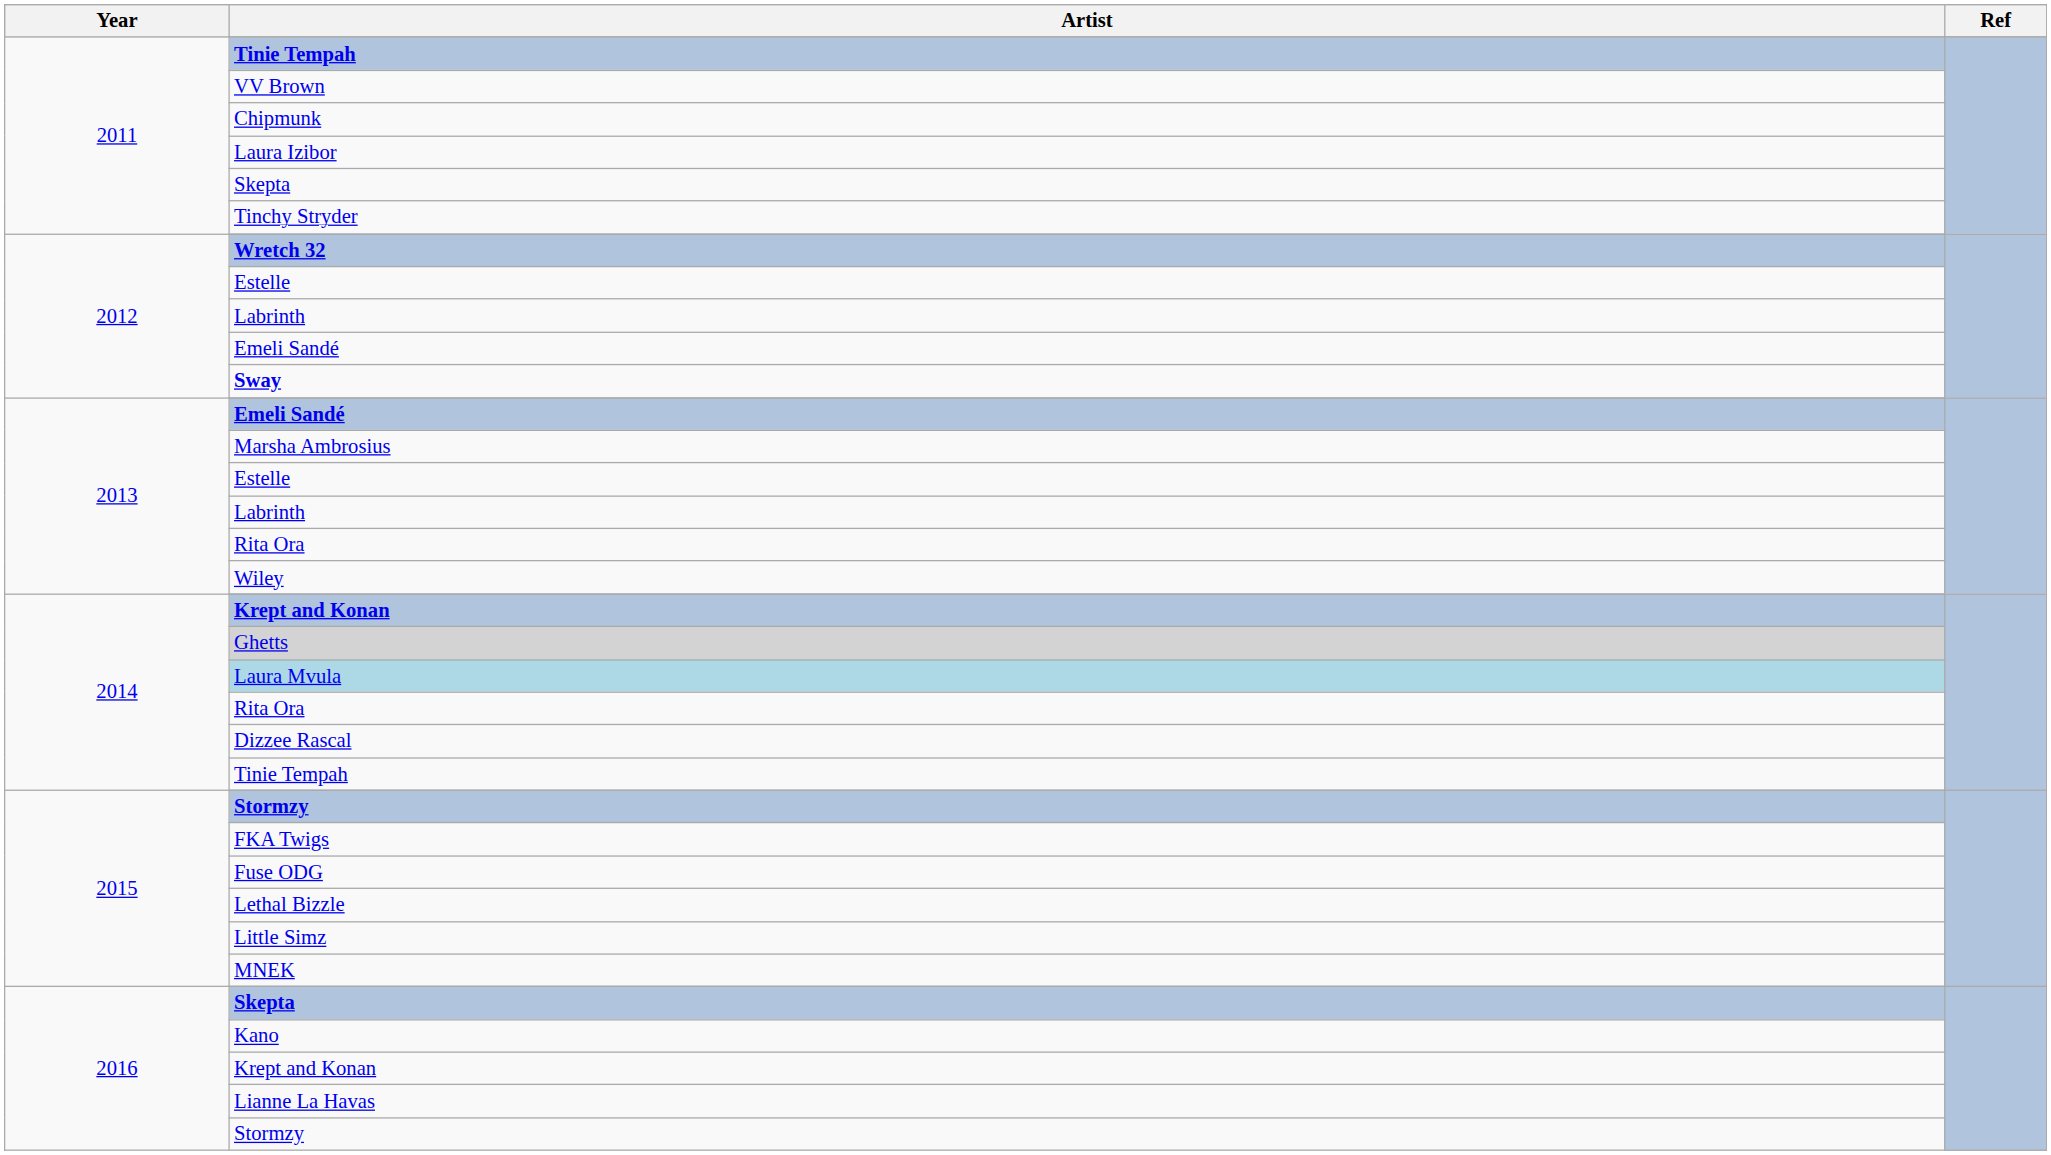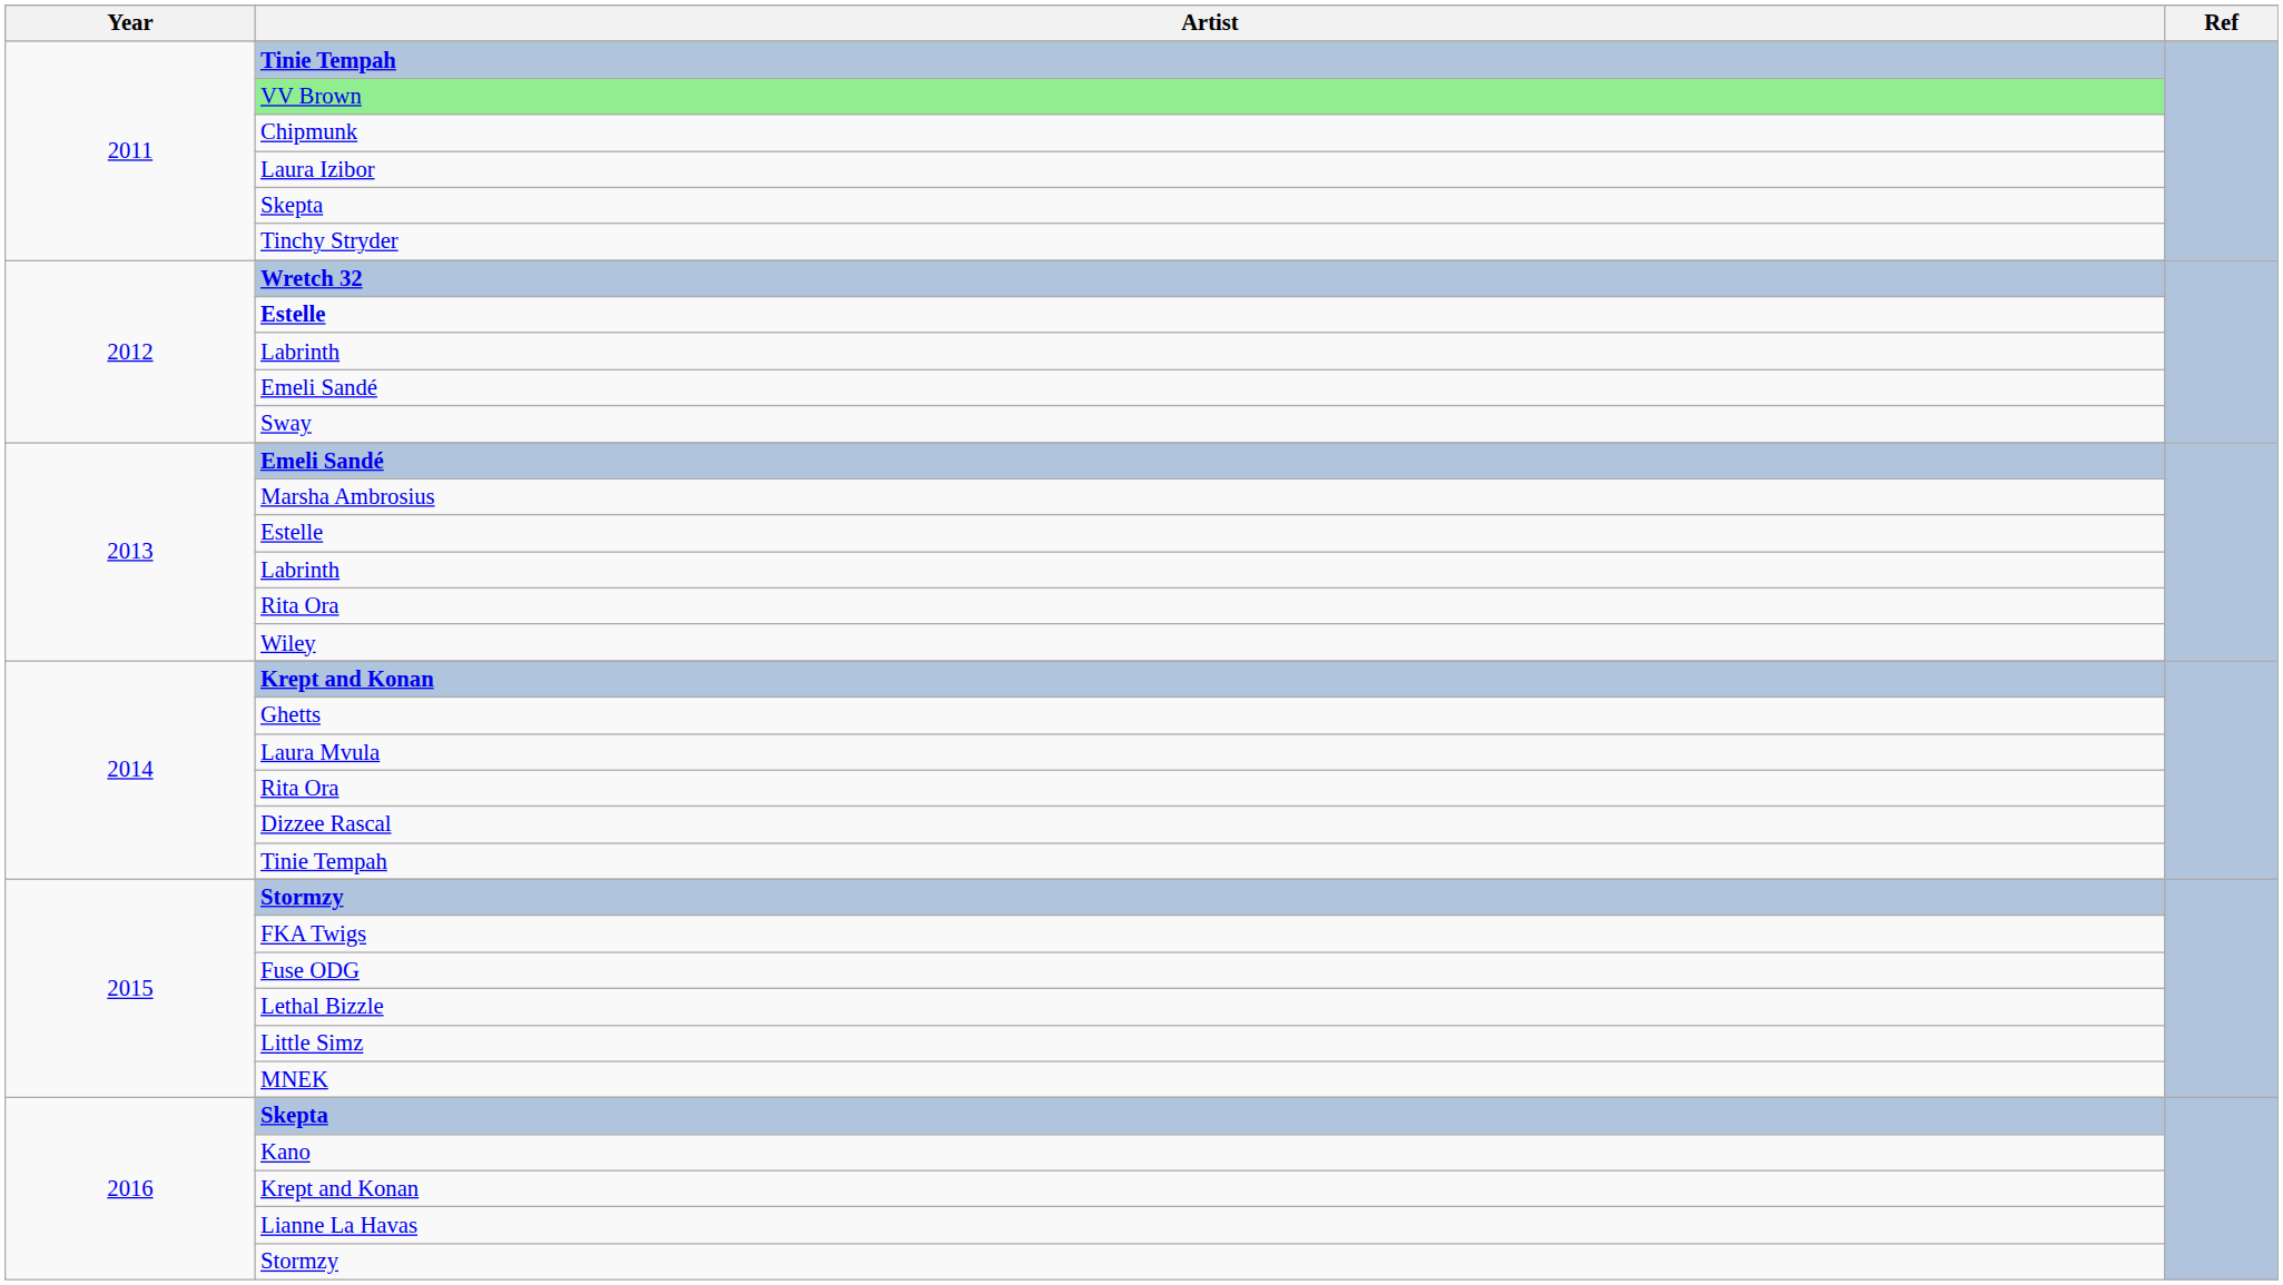VV Brown | Artist: no background -> lightgreen background
2012 / Estelle | Artist: normal -> bold
Sway | Artist: bold -> normal
Ghetts | Artist: lightgrey background -> no background
Laura Mvula | Artist: lightblue background -> no background
